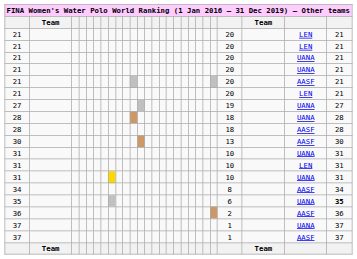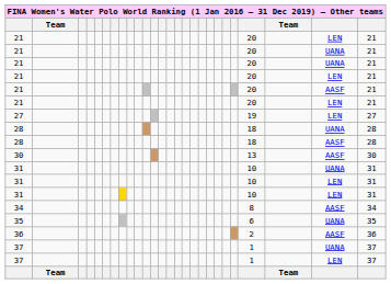row 4 | column 25: LEN -> UANA
row 6 | column 25: UANA -> LEN
row 9 | column 25: UANA -> LEN
row 15 | column 25: UANA -> LEN
row 17 | column 26: bold -> normal
row 20 | column 25: AASF -> LEN
